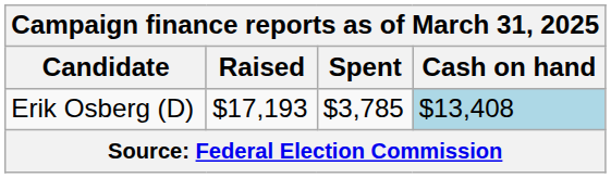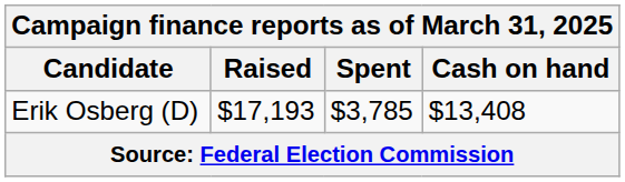Erik Osberg (D) | Cash on hand: lightblue background -> no background
